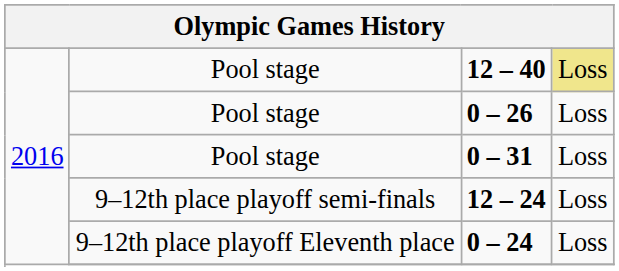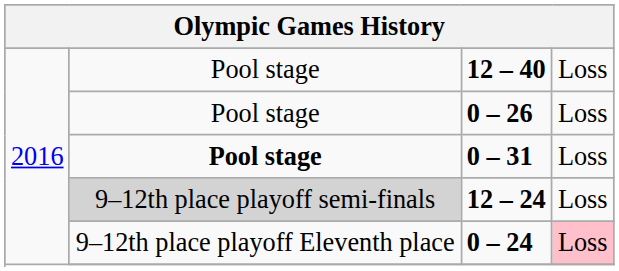12 – 40 | column 4: khaki background -> no background
0 – 31 | column 2: normal -> bold
12 – 24 | column 2: no background -> lightgrey background
0 – 24 | column 4: no background -> pink background
